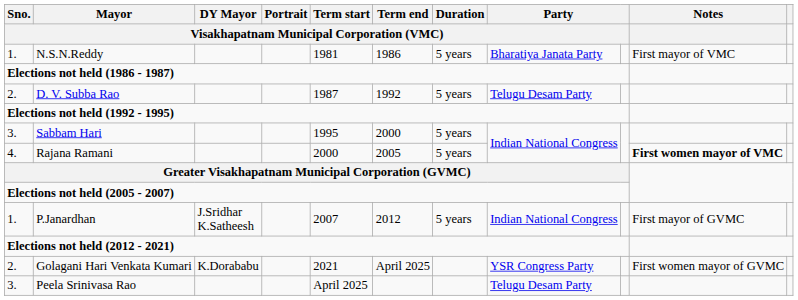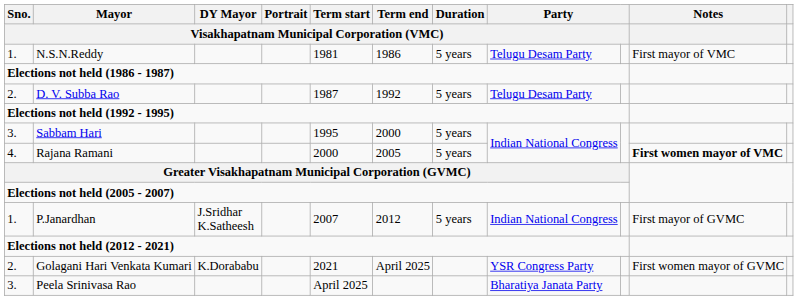N.S.N.Reddy | column 8: Bharatiya Janata Party -> Telugu Desam Party
Peela Srinivasa Rao | column 8: Telugu Desam Party -> Bharatiya Janata Party
